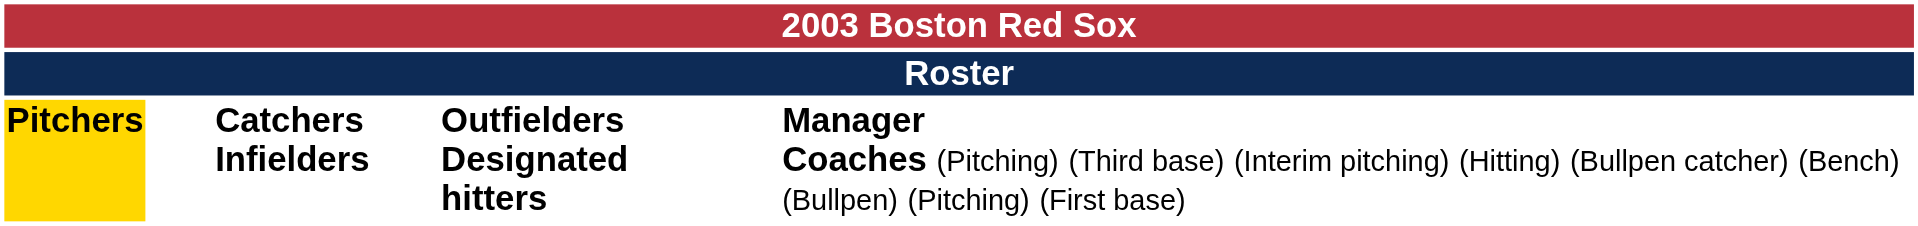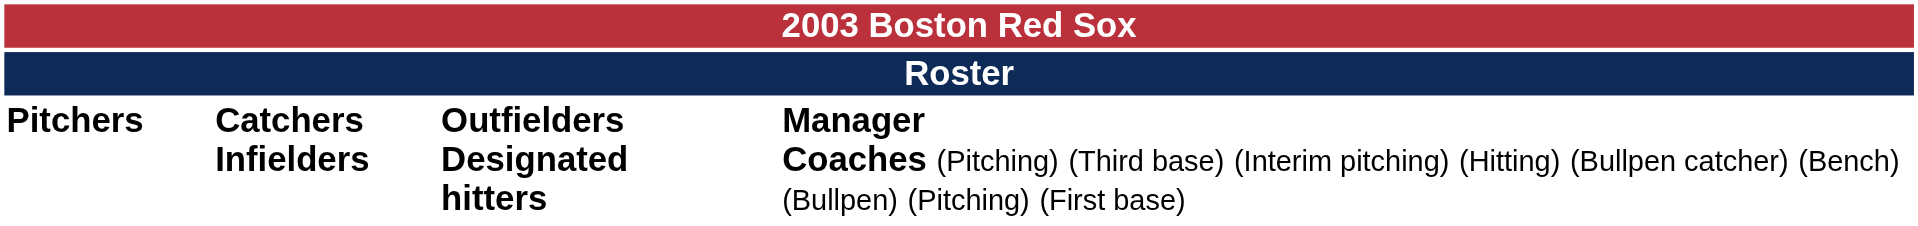Pitchers | column 1: gold background -> no background
